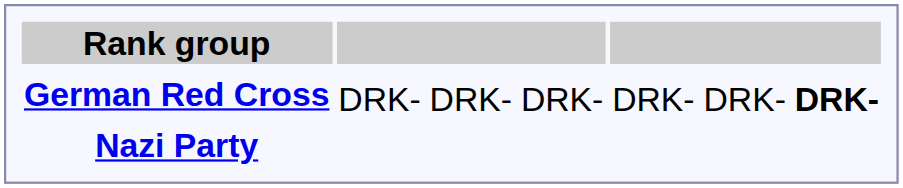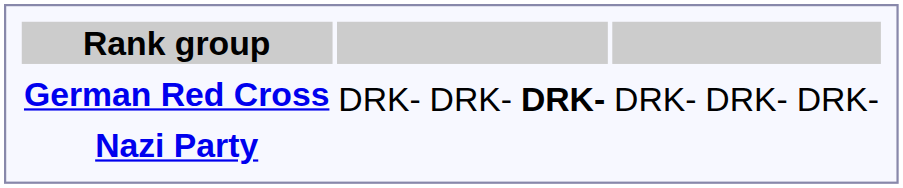German Red Cross / DRK- | column 4: normal -> bold
German Red Cross / DRK- | column 7: bold -> normal
